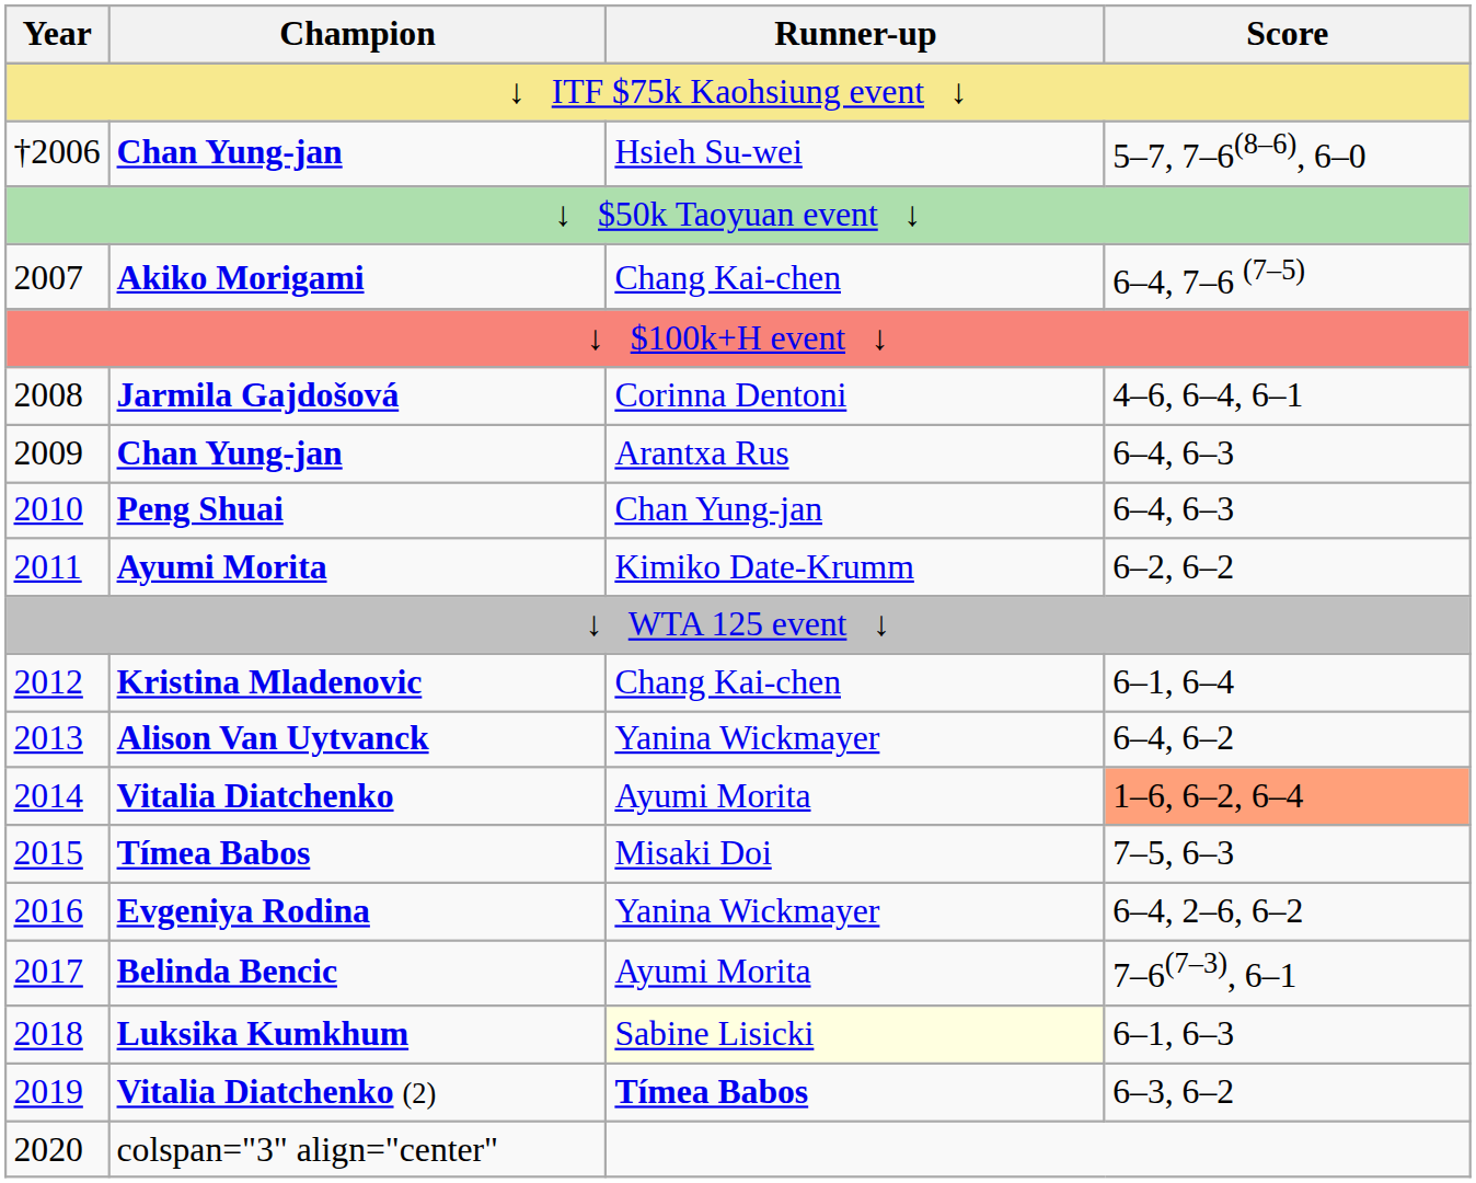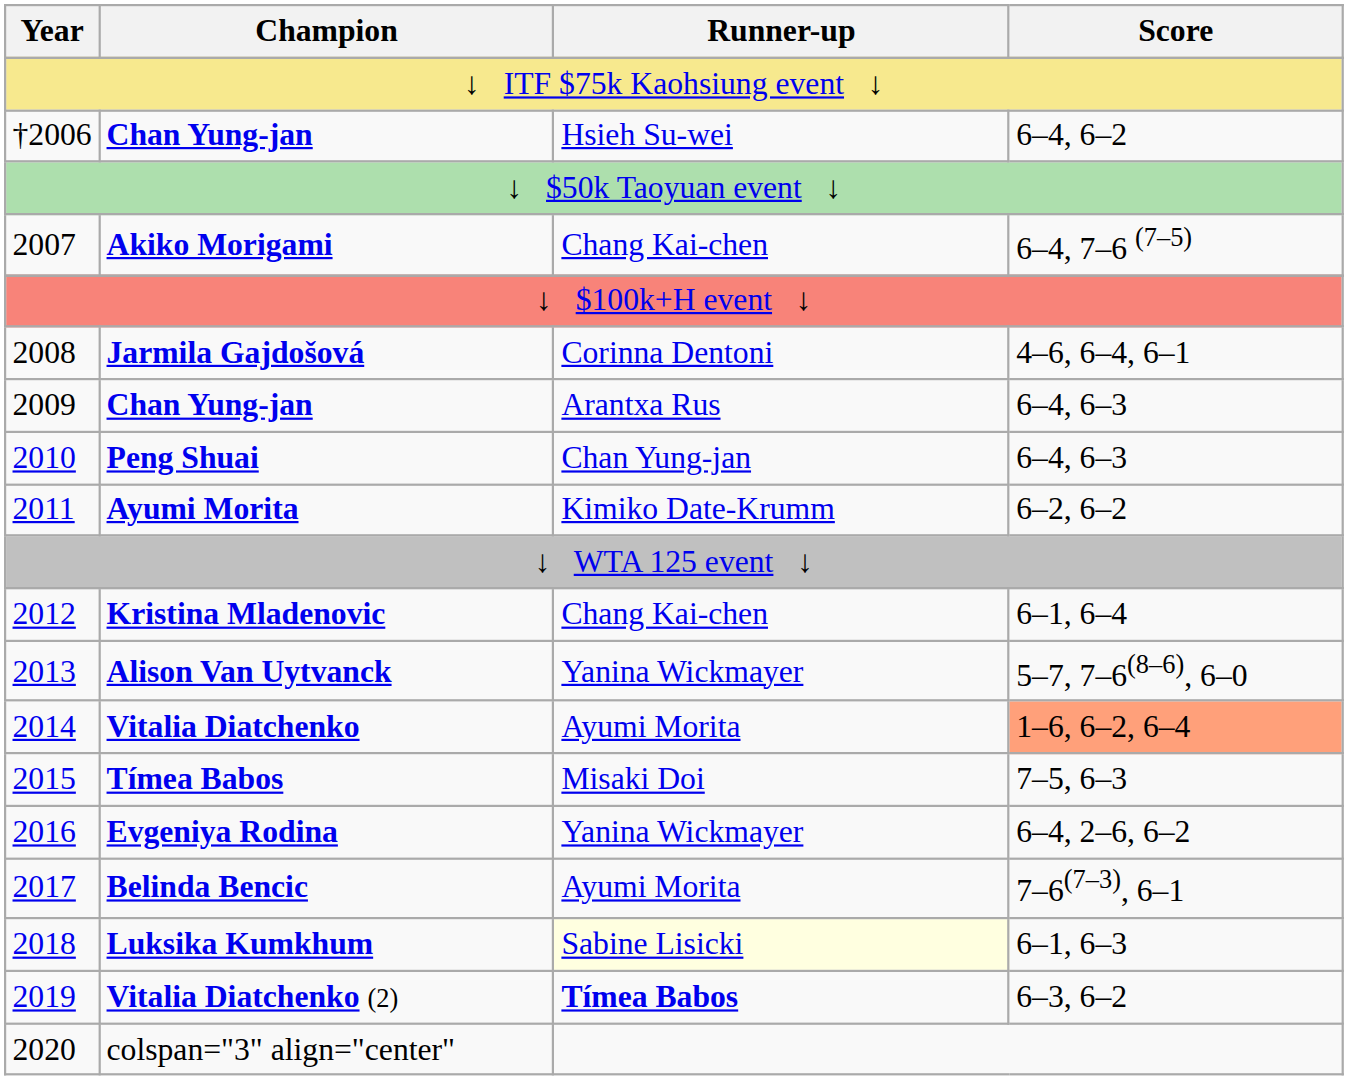†2006 / Chan Yung-jan | Score: 5–7, 7–6(8–6), 6–0 -> 6–4, 6–2
Alison Van Uytvanck | Score: 6–4, 6–2 -> 5–7, 7–6(8–6), 6–0
